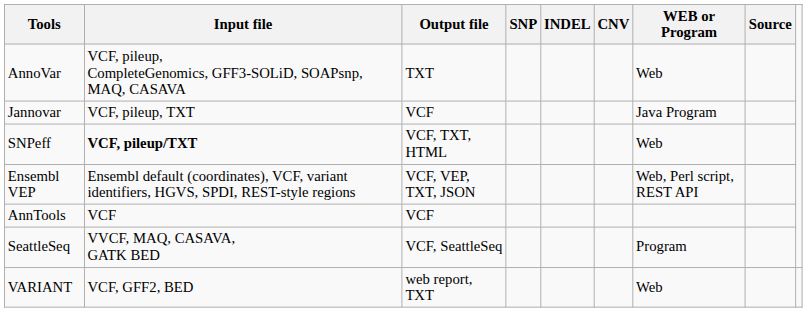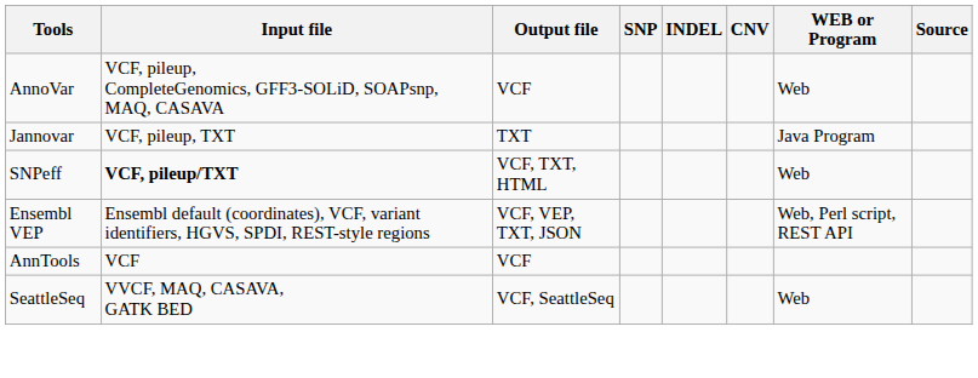AnnoVar | Output file: TXT -> VCF
Jannovar | Output file: VCF -> TXT
SeattleSeq | WEB or Program: Program -> Web
- row: VARIANT | VCF, GFF2, BED | web report, TXT | Web
